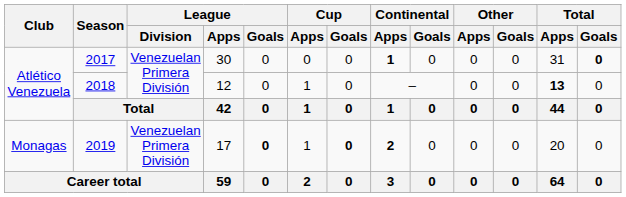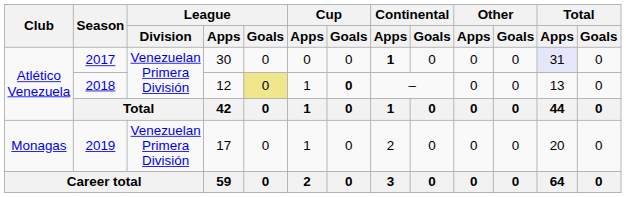2017 | Total / Apps: no background -> lavender background
2017 | Total / Goals: bold -> normal
2018 | League / Goals: no background -> khaki background
2018 | Cup / Goals: normal -> bold
2018 | Total / Apps: bold -> normal
2019 | League / Goals: bold -> normal
2019 | Cup / Goals: bold -> normal
2019 | Continental / Apps: bold -> normal
